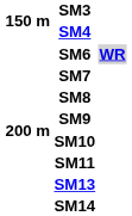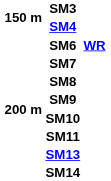SM6 | column 3: lightgrey background -> no background
